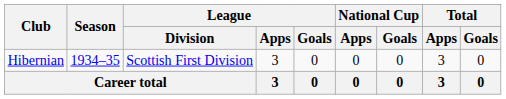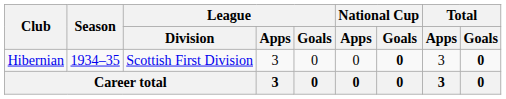Hibernian | National Cup / Goals: normal -> bold
Hibernian | Total / Goals: normal -> bold
